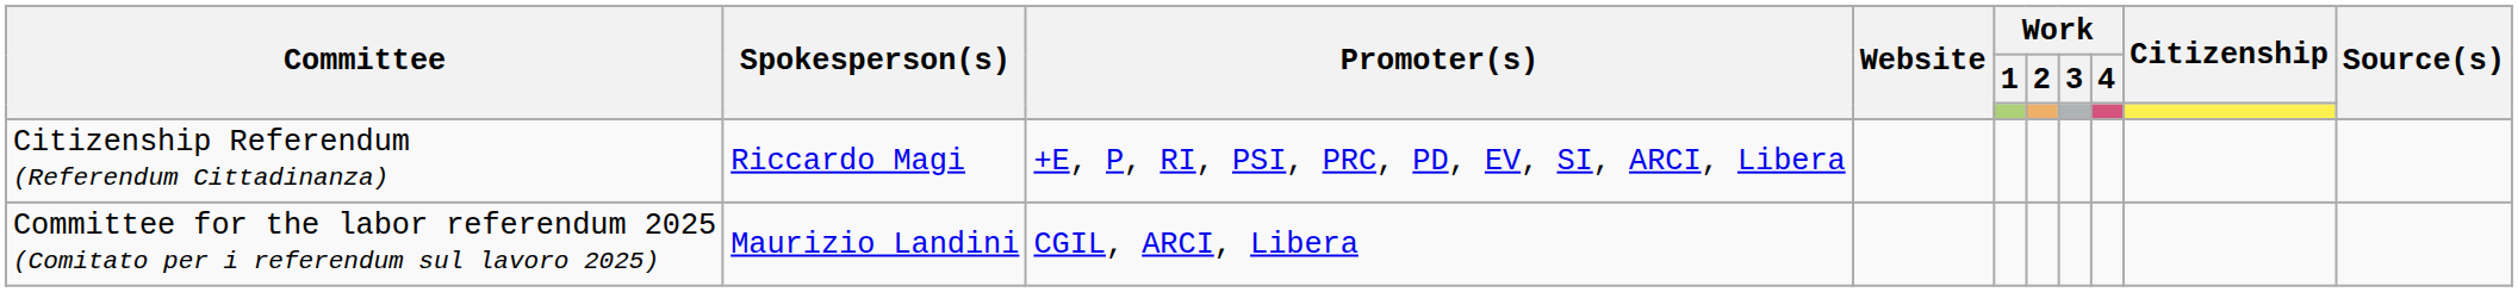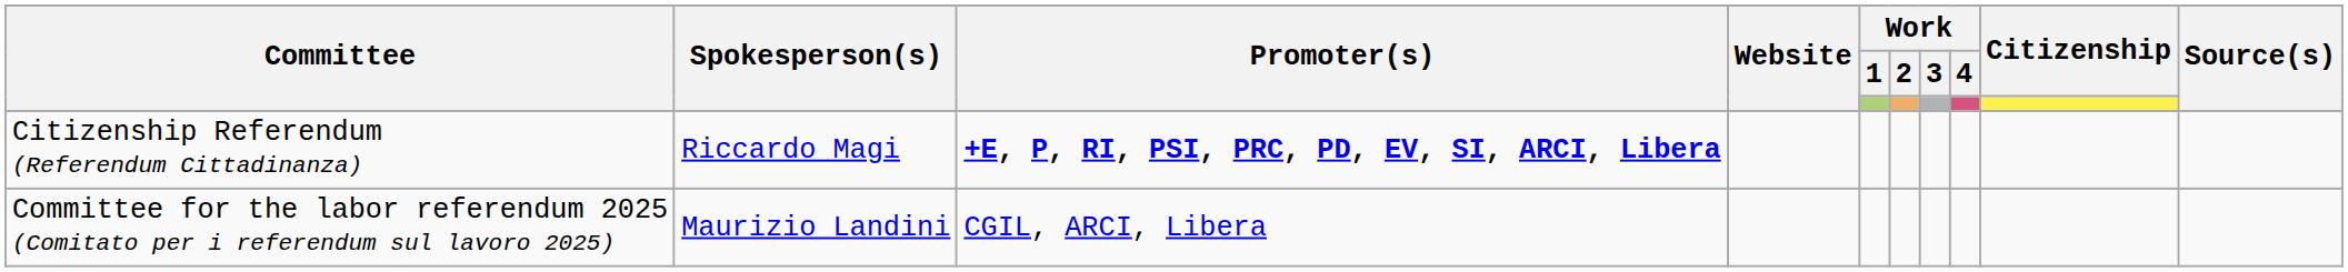Citizenship Referendum (Referendum Cittadinanza) | Promoter(s): normal -> bold
